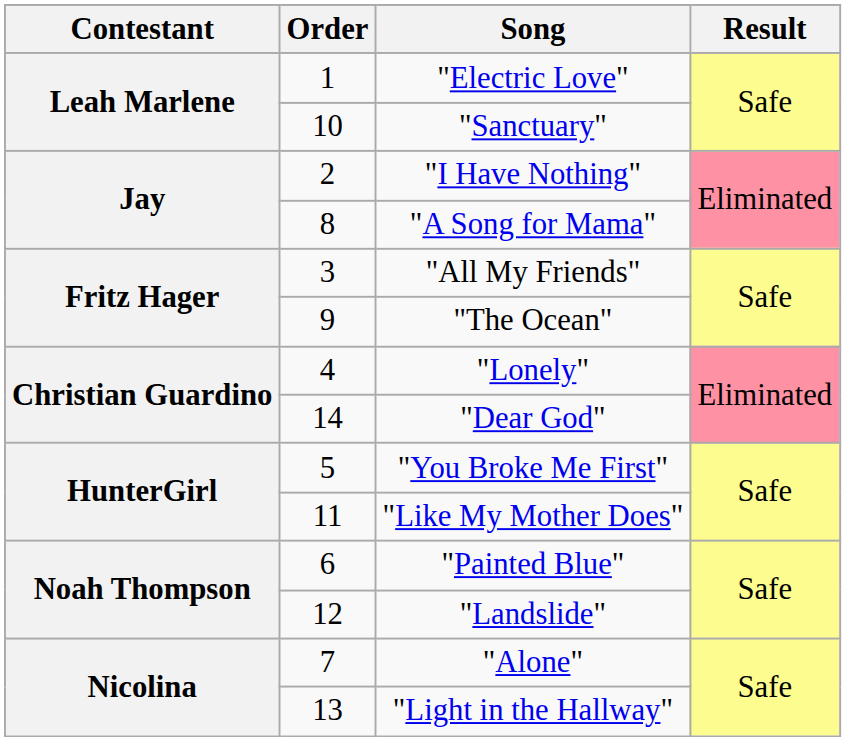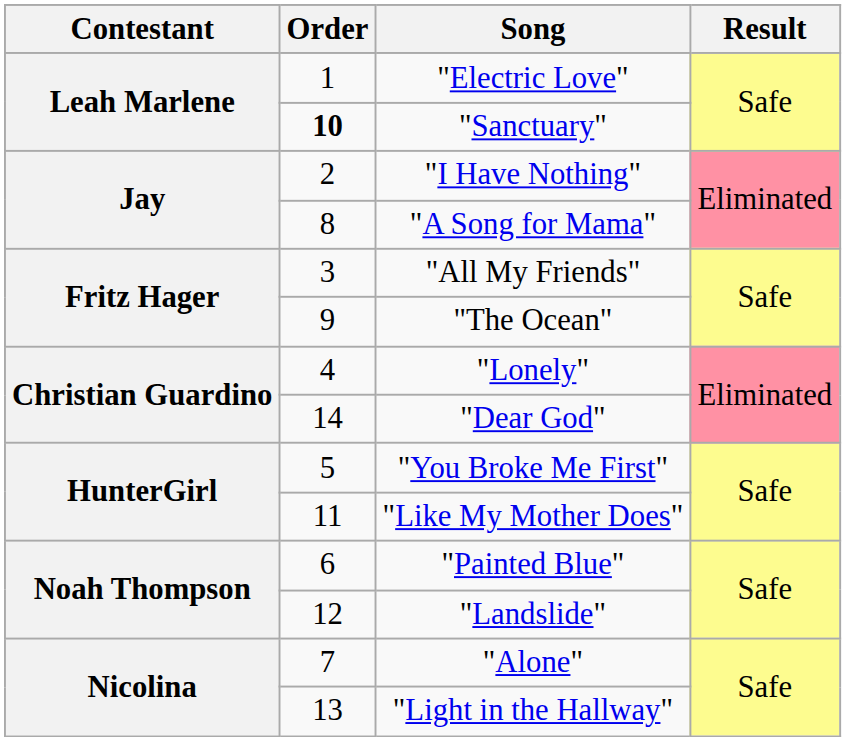"Sanctuary" | Order: normal -> bold
